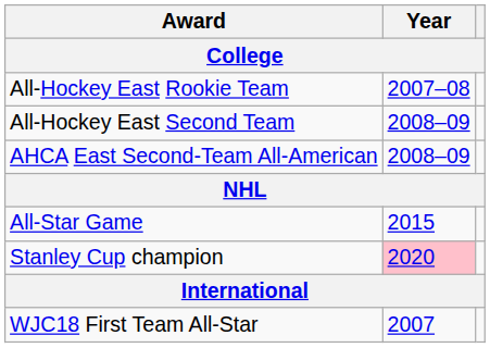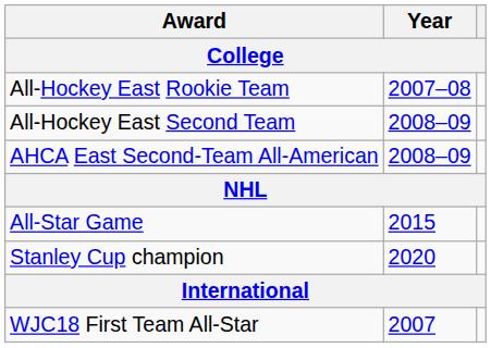Stanley Cup champion | Year: pink background -> no background
